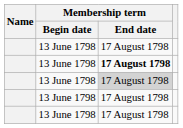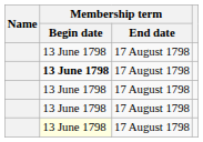row 4 | Membership term / Begin date: normal -> bold
row 4 | Membership term / End date: bold -> normal
row 5 | Membership term / End date: lightgrey background -> no background
row 7 | Membership term / Begin date: no background -> lightyellow background
